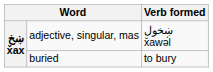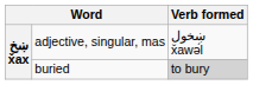buried | Verb formed: no background -> lightgrey background
